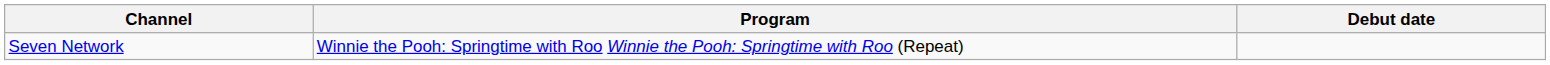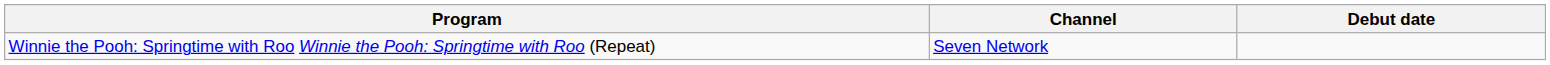columns swapped: Program <-> Channel
